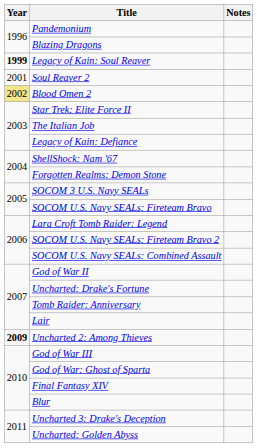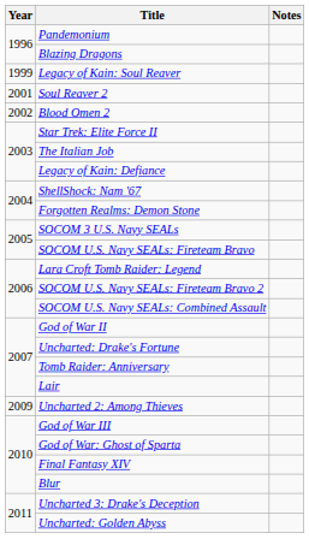Legacy of Kain: Soul Reaver | Year: bold -> normal
Blood Omen 2 | Year: khaki background -> no background
Uncharted 2: Among Thieves | Year: bold -> normal
